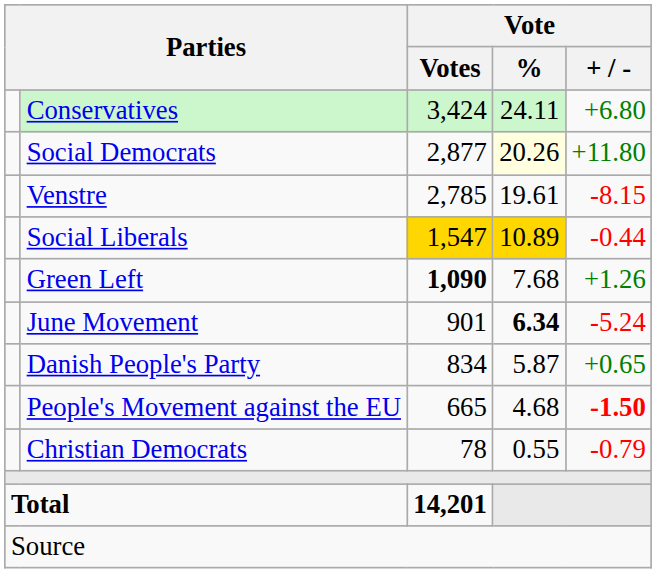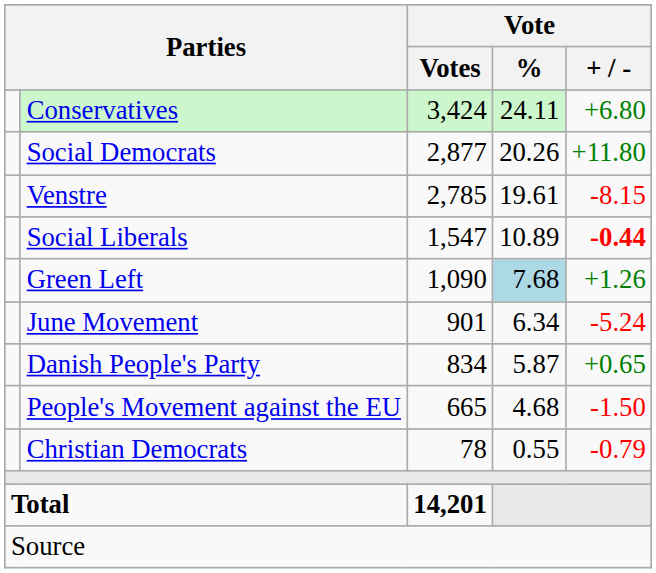Social Democrats | Vote / %: lightyellow background -> no background
Social Liberals | Vote / Votes: gold background -> no background
Social Liberals | Vote / %: gold background -> no background
Social Liberals | Vote / + / -: normal -> bold
Green Left | Vote / Votes: bold -> normal
Green Left | Vote / %: no background -> lightblue background
June Movement | Vote / %: bold -> normal
People's Movement against the EU | Vote / + / -: bold -> normal
